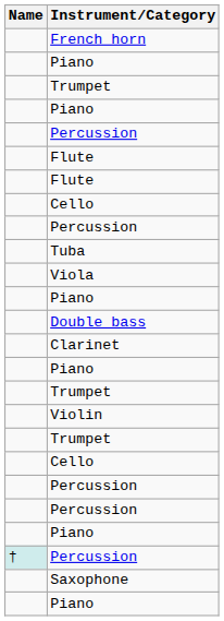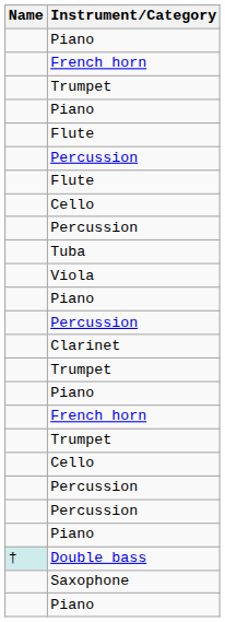row 2 | Instrument/Category: French horn -> Piano
row 3 | Instrument/Category: Piano -> French horn
row 6 | Instrument/Category: Percussion -> Flute
row 7 | Instrument/Category: Flute -> Percussion
row 14 | Instrument/Category: Double bass -> Percussion
row 16 | Instrument/Category: Piano -> Trumpet
row 17 | Instrument/Category: Trumpet -> Piano
row 18 | Instrument/Category: Violin -> French horn
row 24 | Instrument/Category: Percussion -> Double bass
